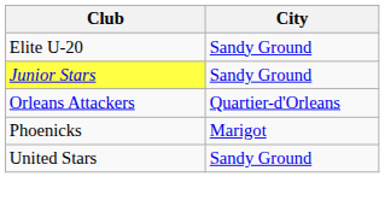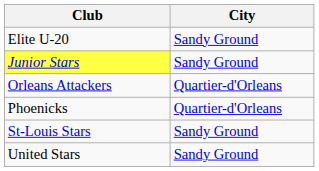Phoenicks | City: Marigot -> Quartier-d'Orleans
+ row: St-Louis Stars | Sandy Ground
